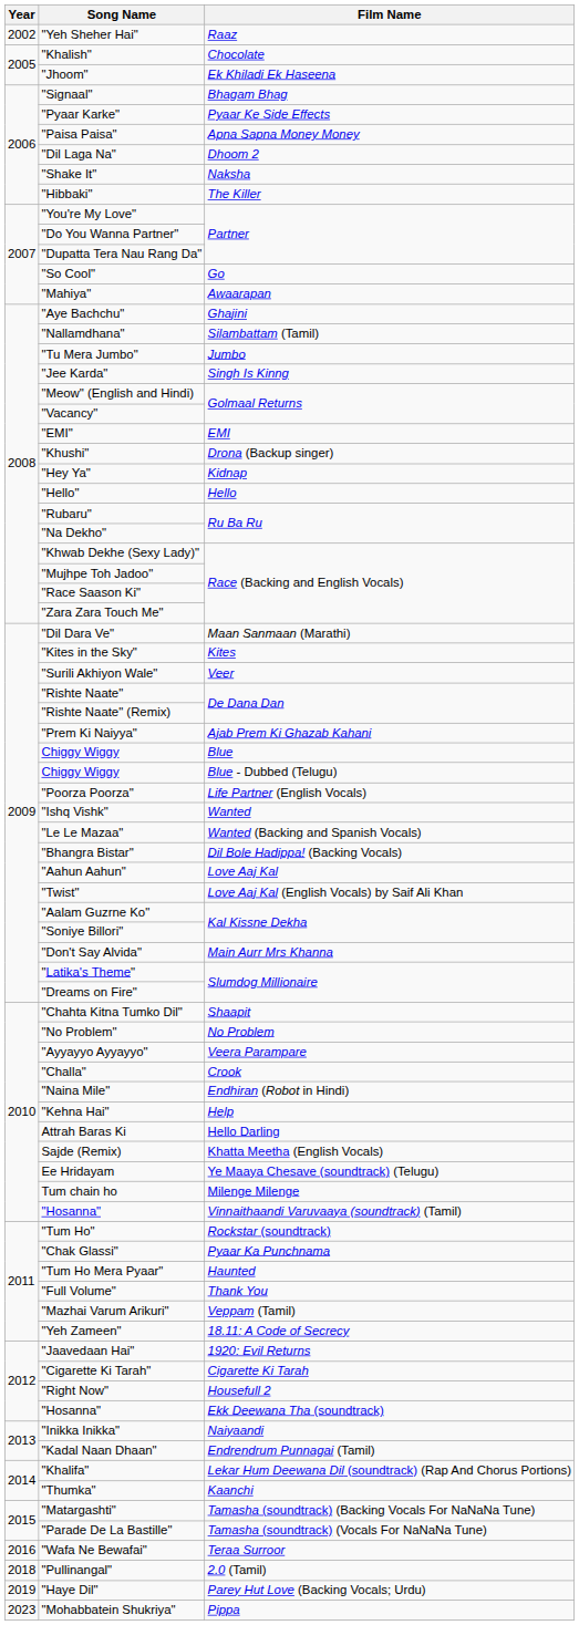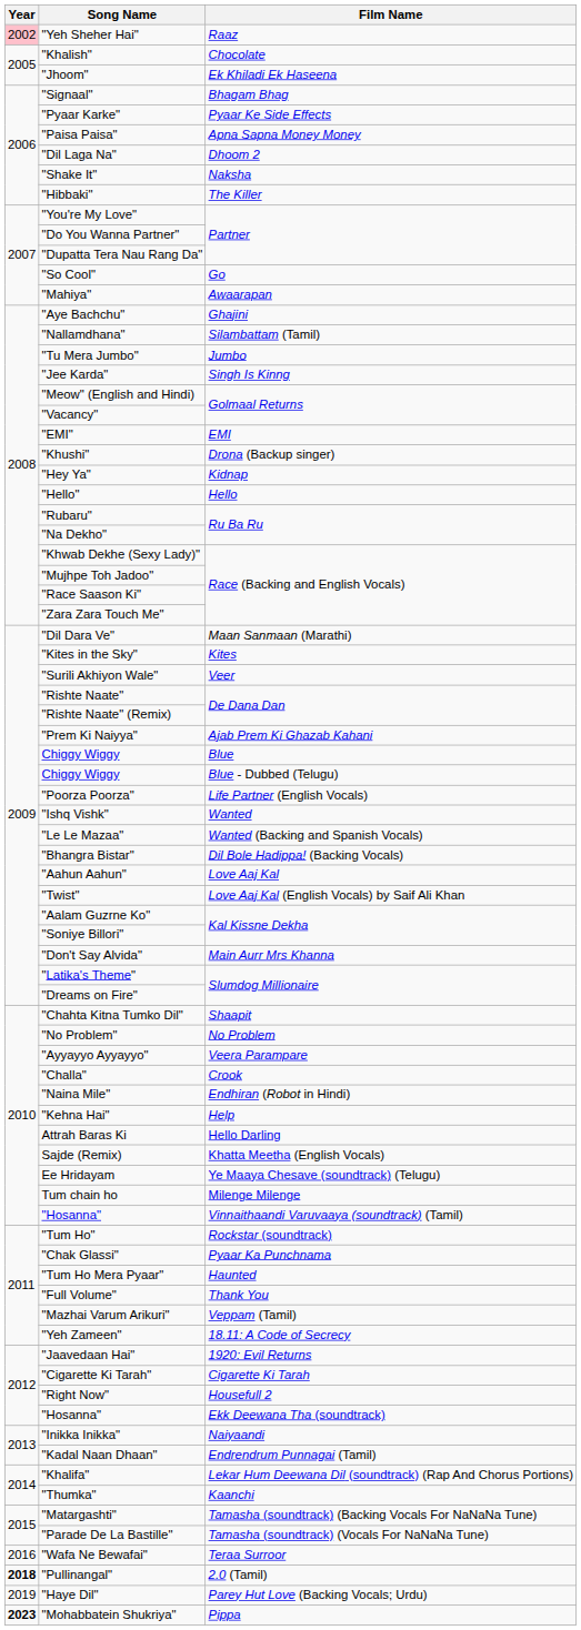"Yeh Sheher Hai" | Year: no background -> pink background
"Pullinangal" | Year: normal -> bold
"Mohabbatein Shukriya" | Year: normal -> bold
